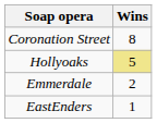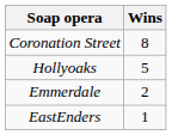Hollyoaks | Wins: khaki background -> no background
